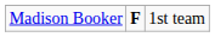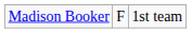Madison Booker | column 2: bold -> normal
